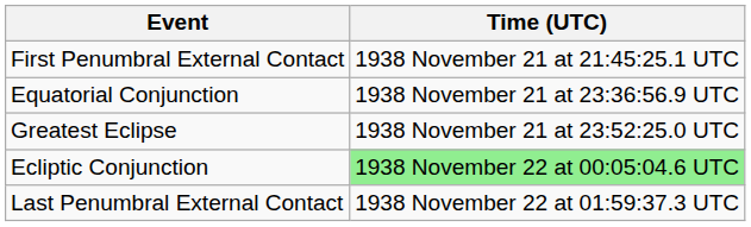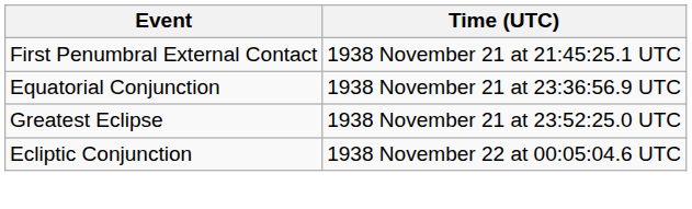Ecliptic Conjunction | Time (UTC): lightgreen background -> no background
- row: Last Penumbral External Contact | 1938 November 22 at 01:59:37.3 UTC
